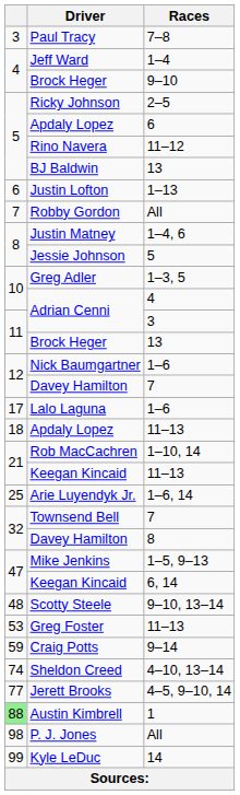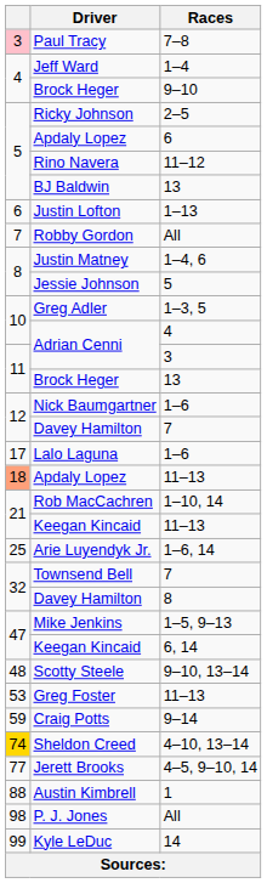Paul Tracy | column 1: no background -> pink background
Apdaly Lopez / 11–13 | column 1: no background -> lightsalmon background
Sheldon Creed | column 1: no background -> gold background
Austin Kimbrell | column 1: lightgreen background -> no background
